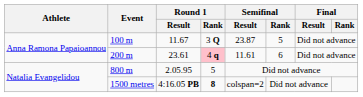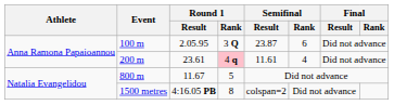100 m | Round 1 / Result: 11.67 -> 2.05.95
100 m | Semifinal / Rank: 5 -> 6
200 m | Semifinal / Rank: 6 -> 4
800 m | Round 1 / Result: 2.05.95 -> 11.67
1500 metres | Round 1 / Rank: bold -> normal
